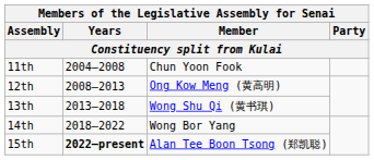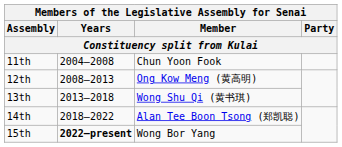14th | Member: Wong Bor Yang -> Alan Tee Boon Tsong (郑凯聪)
15th | Member: Alan Tee Boon Tsong (郑凯聪) -> Wong Bor Yang
